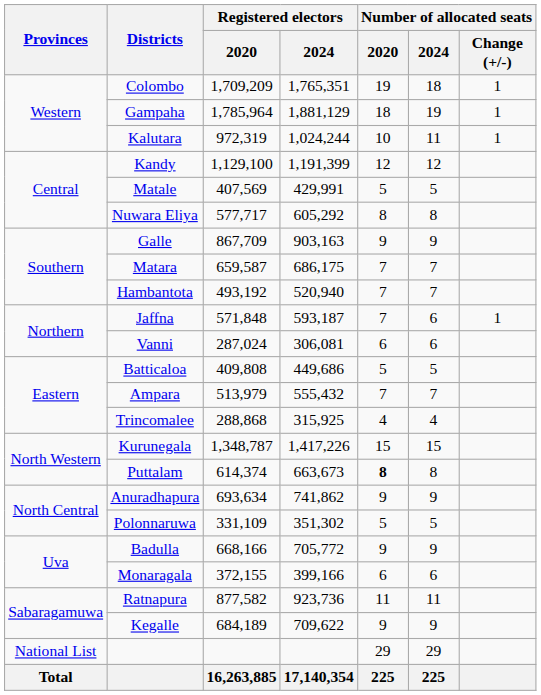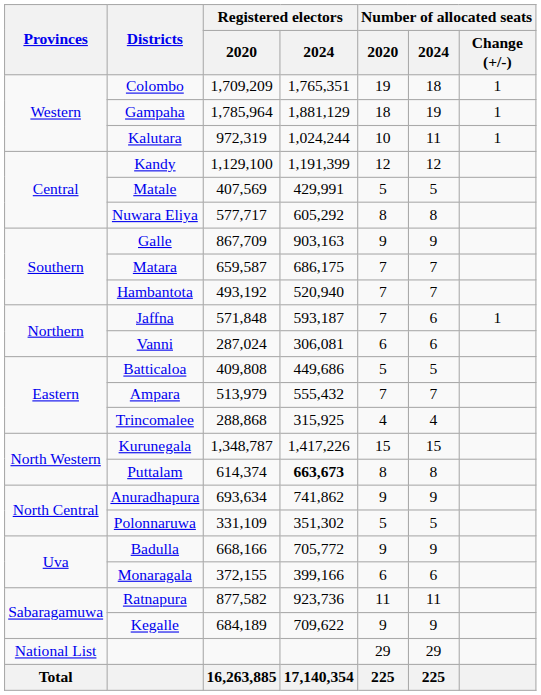Puttalam | Registered electors / 2024: normal -> bold
Puttalam | Number of allocated seats / 2020: bold -> normal
